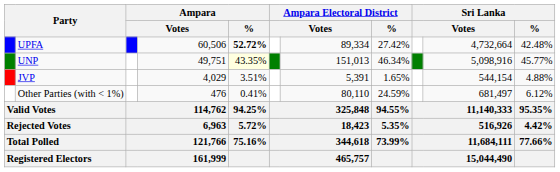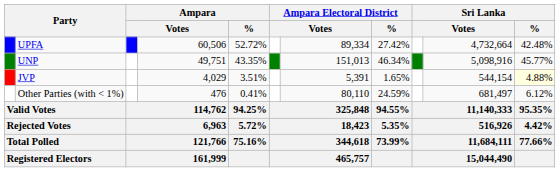UPFA | Ampara / %: bold -> normal
UNP | Ampara / %: lightyellow background -> no background
JVP | Sri Lanka / %: no background -> lightyellow background
